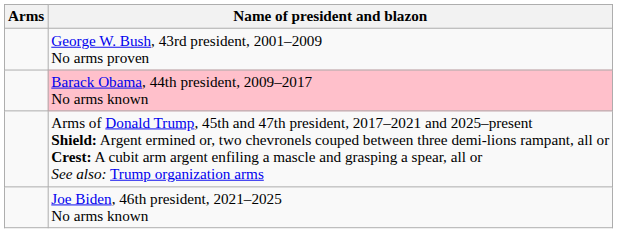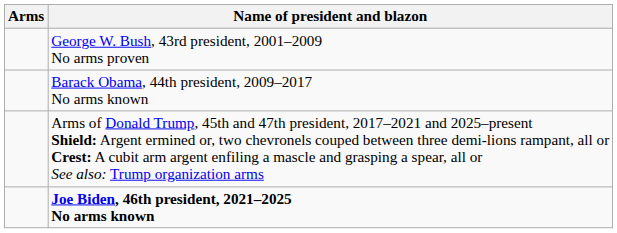Barack Obama, 44th president, 2009–2017 No arms known | Name of president and blazon: pink background -> no background
Joe Biden, 46th president, 2021–2025 No arms known | Name of president and blazon: normal -> bold
